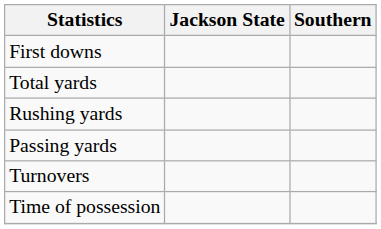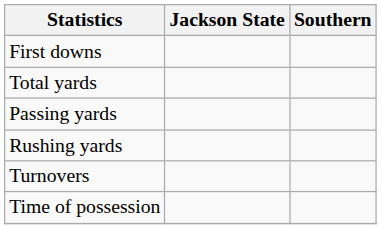rows swapped: Rushing yards <-> Passing yards
